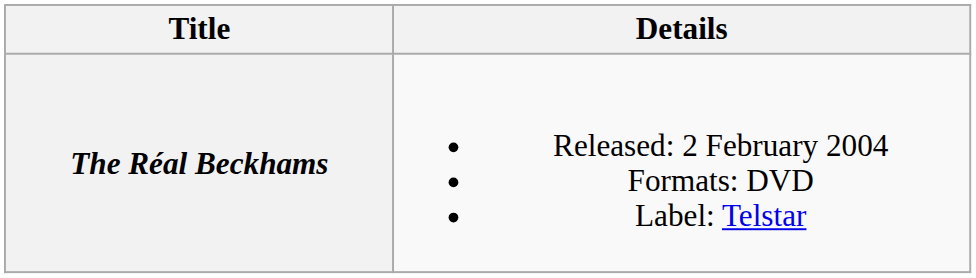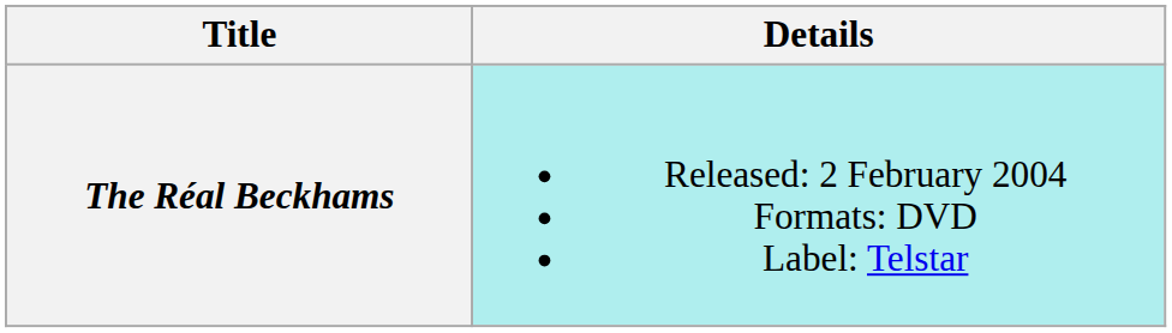The Réal Beckhams | Details: no background -> paleturquoise background
